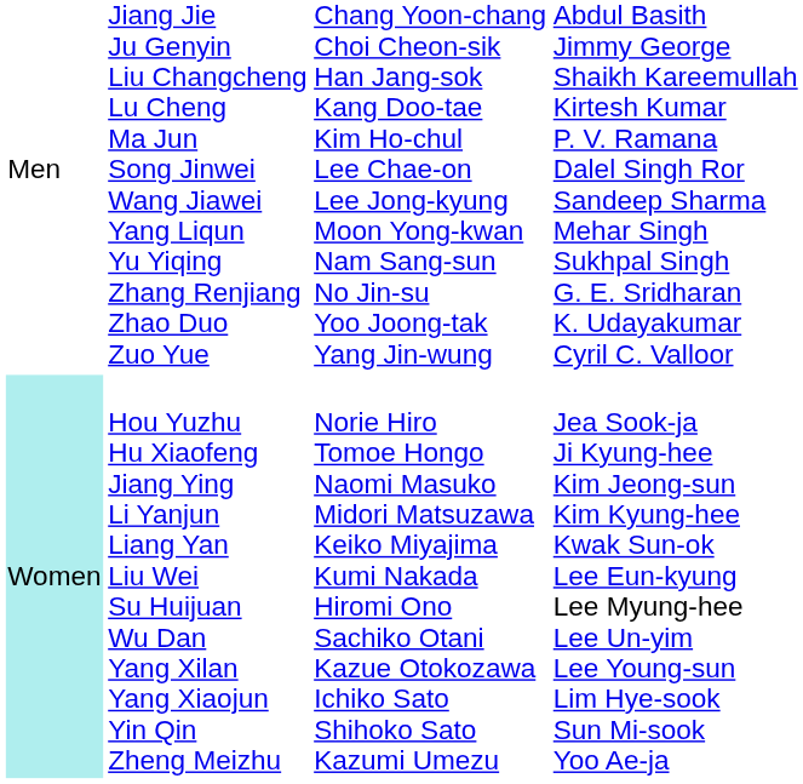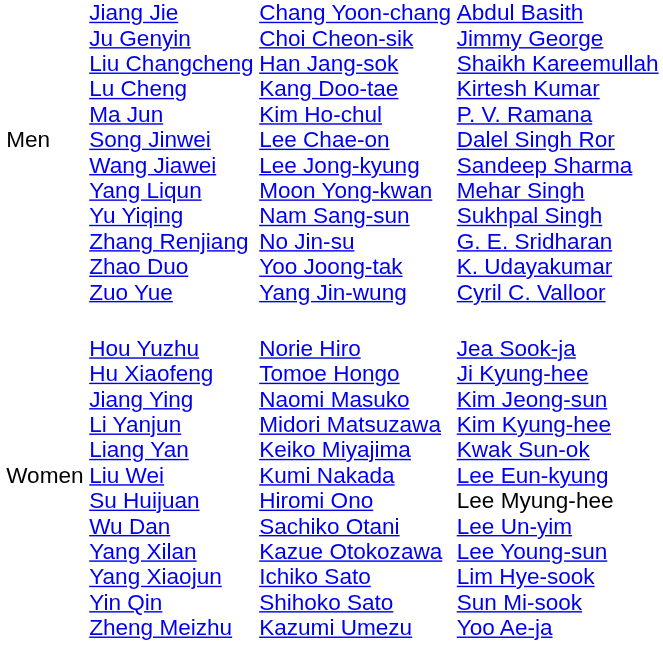Women | column 1: paleturquoise background -> no background
